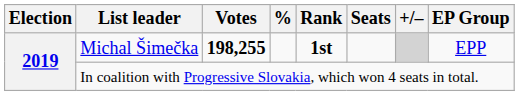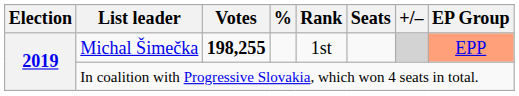Michal Šimečka | Rank: bold -> normal
Michal Šimečka | EP Group: no background -> lightsalmon background
